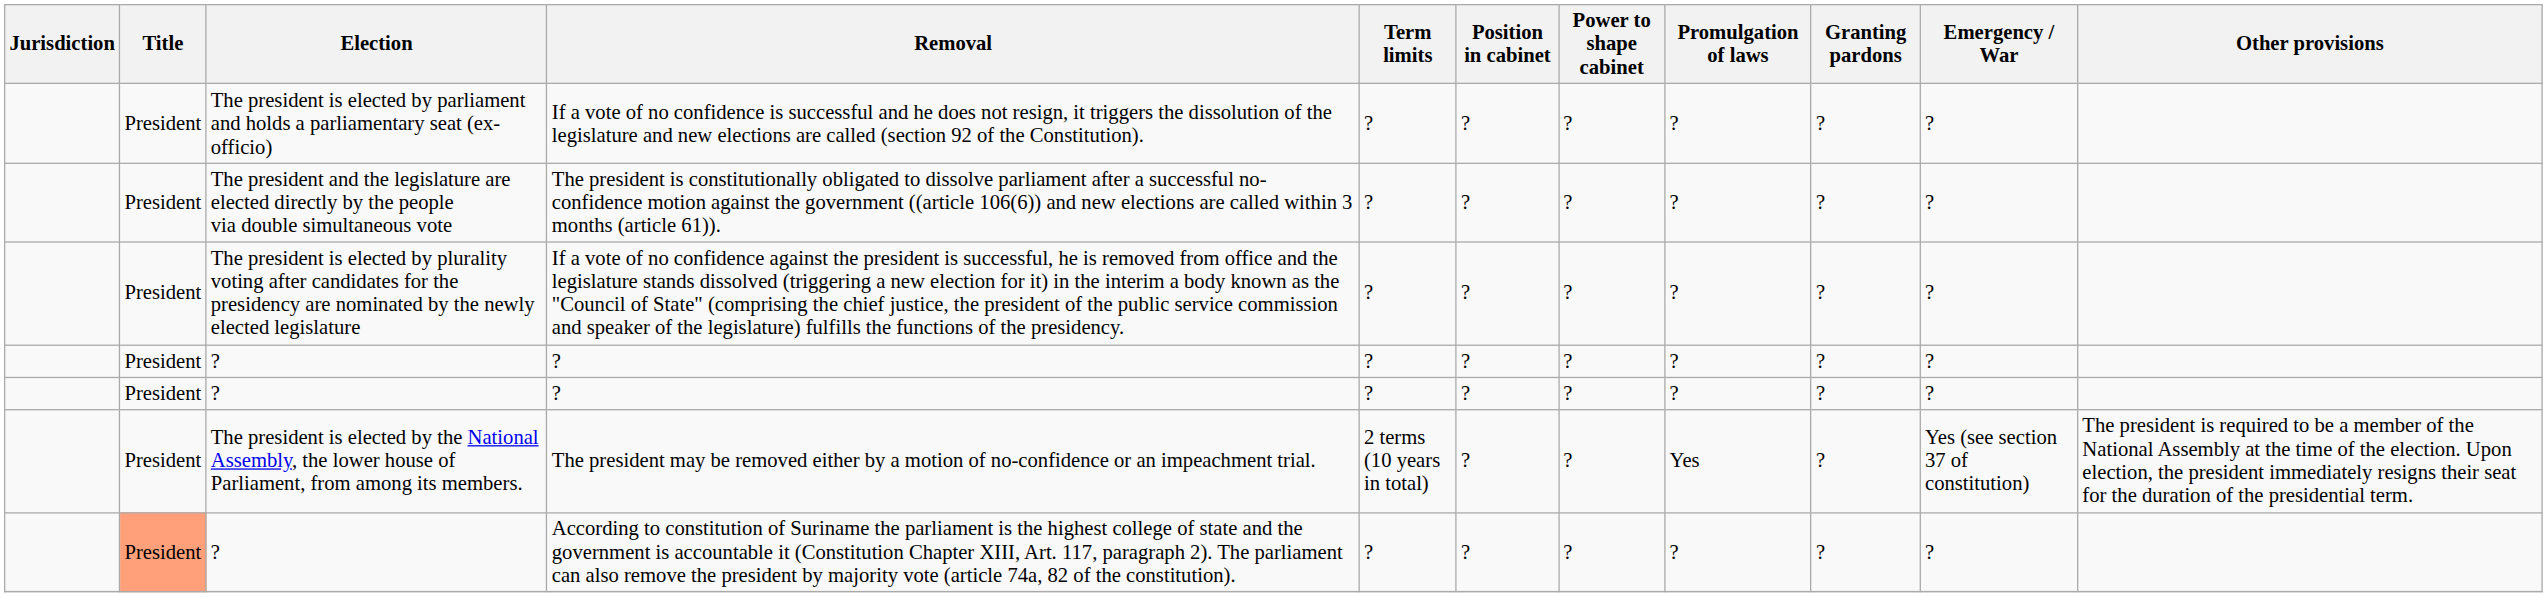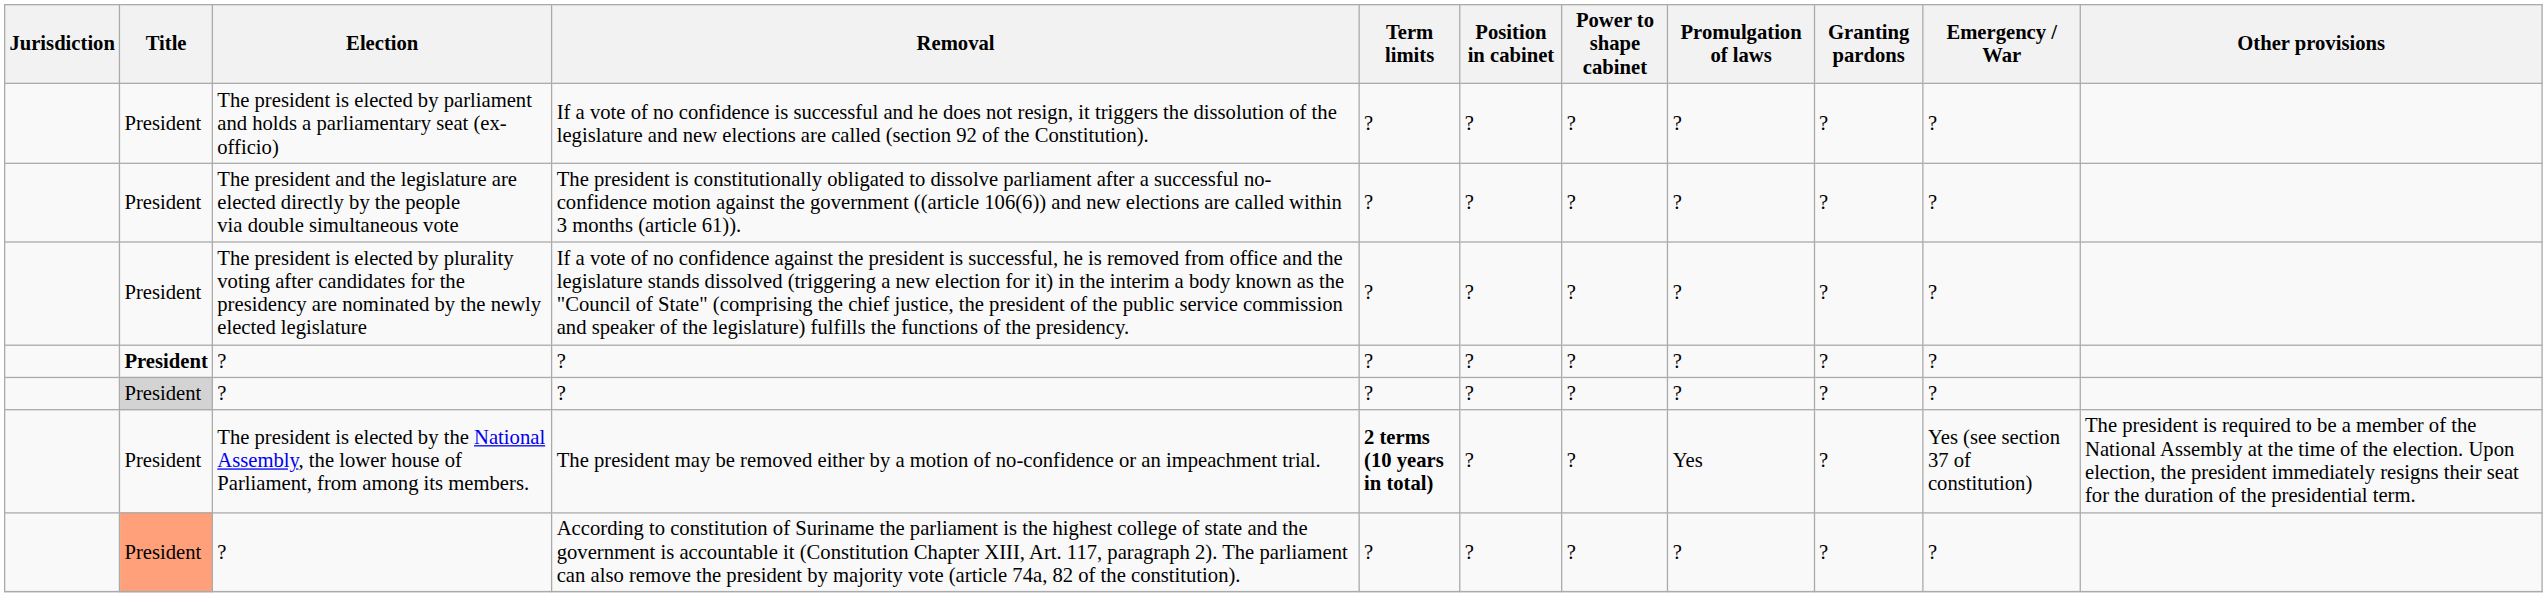row 5 | Title: normal -> bold
row 6 | Title: no background -> lightgrey background
row 7 | Term limits: normal -> bold
